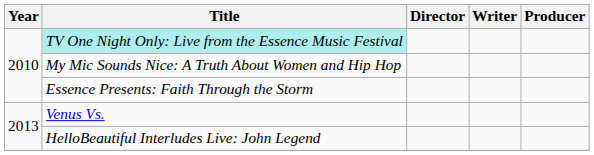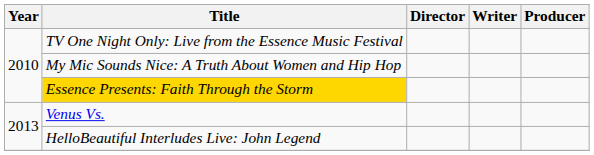TV One Night Only: Live from the Essence Music Festival | Title: paleturquoise background -> no background
Essence Presents: Faith Through the Storm | Title: no background -> gold background
